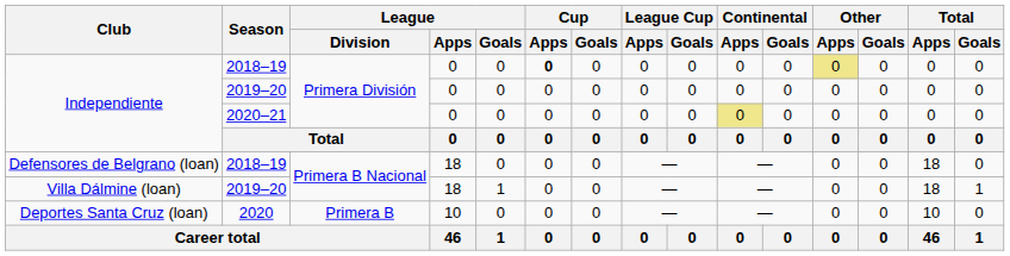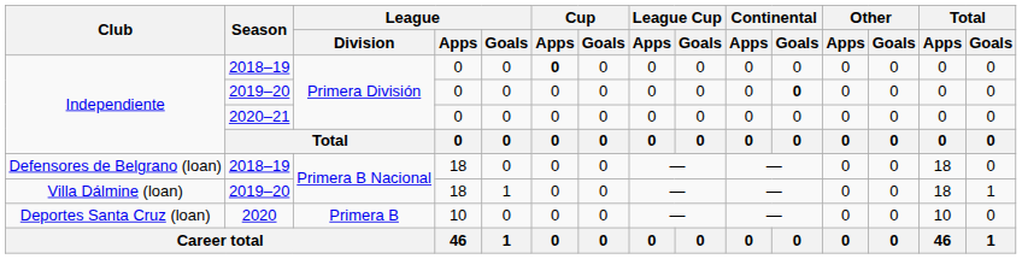Independiente / 2018–19 | Other / Apps: khaki background -> no background
Independiente / 2019–20 | Continental / Goals: normal -> bold
Independiente / 2020–21 | Continental / Apps: khaki background -> no background
